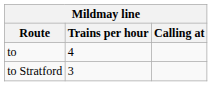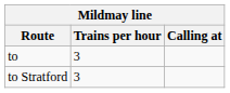to | Trains per hour: 4 -> 3
